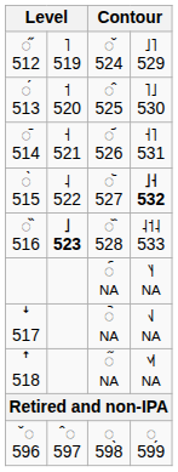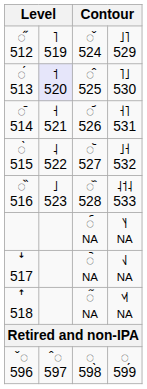◌́ 513 | column 2: no background -> lavender background
◌̀ 515 | column 4: bold -> normal
◌̏ 516 | column 2: bold -> normal
